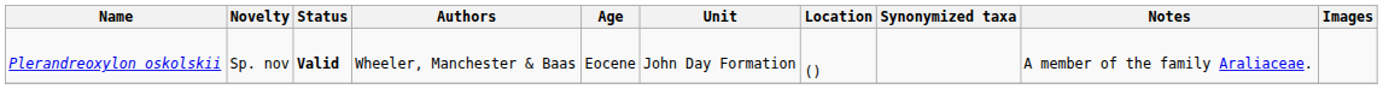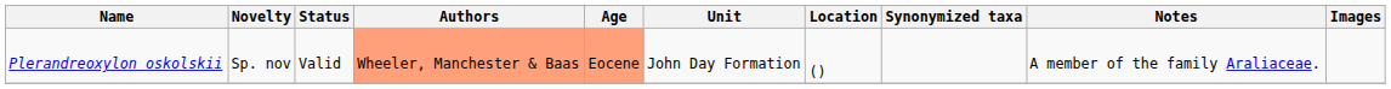Plerandreoxylon oskolskii | Status: bold -> normal
Plerandreoxylon oskolskii | Authors: no background -> lightsalmon background
Plerandreoxylon oskolskii | Age: no background -> lightsalmon background
